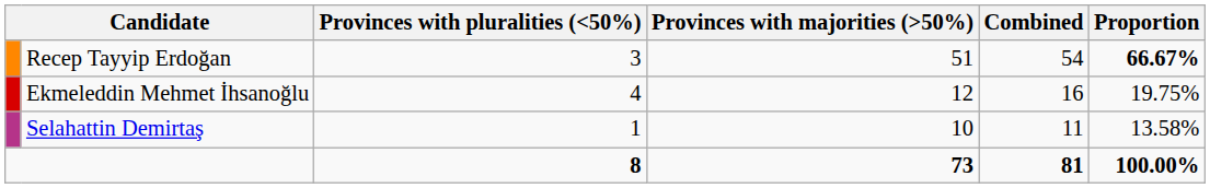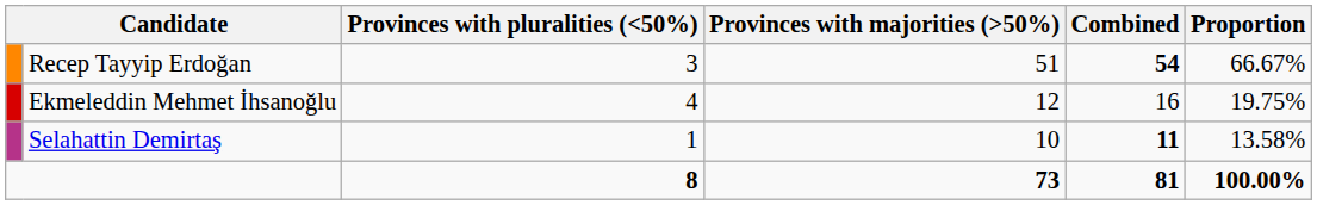Recep Tayyip Erdoğan | Combined: normal -> bold
Recep Tayyip Erdoğan | Proportion: bold -> normal
Selahattin Demirtaş | Combined: normal -> bold
